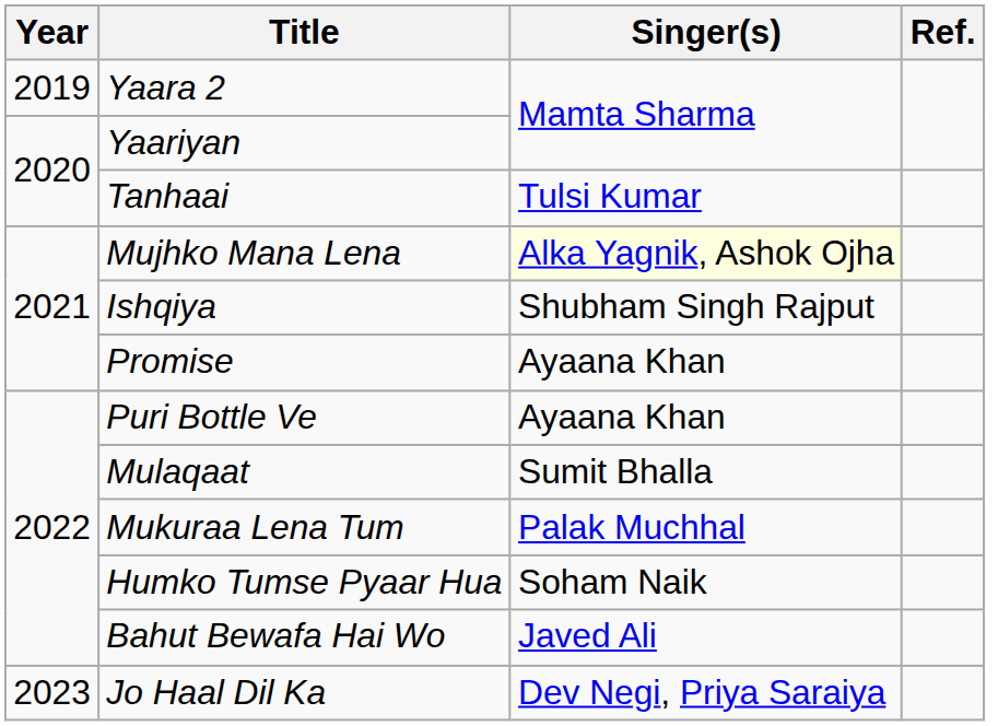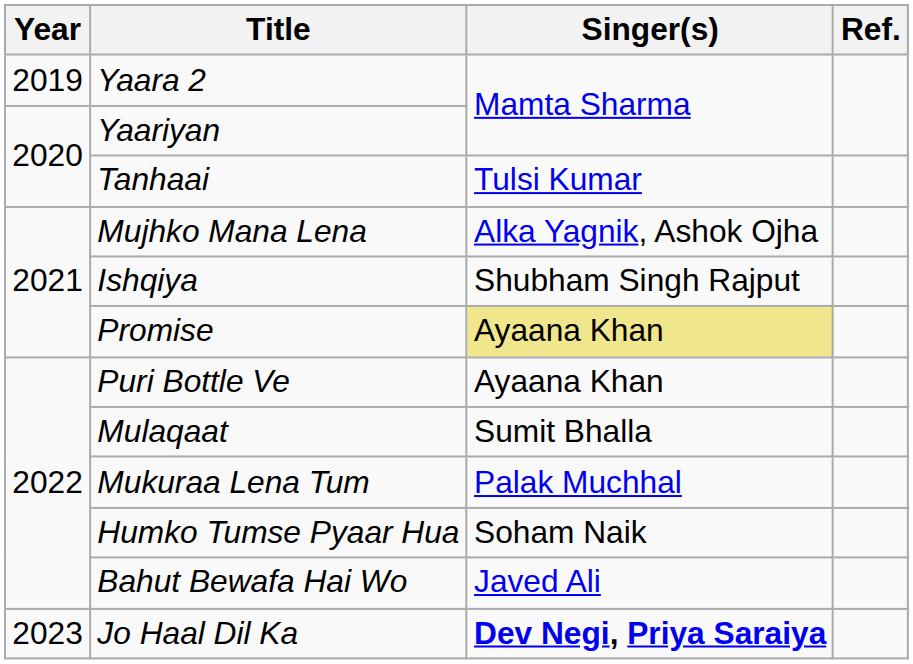Mujhko Mana Lena | Singer(s): lightyellow background -> no background
Promise | Singer(s): no background -> khaki background
Jo Haal Dil Ka | Singer(s): normal -> bold
